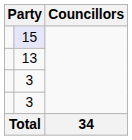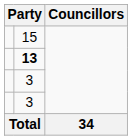15 | column 2: lavender background -> no background
13 | column 2: normal -> bold
